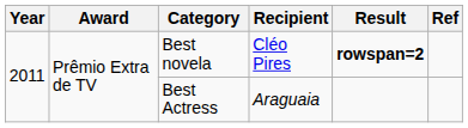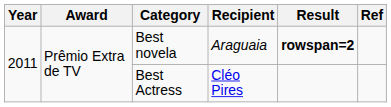Best novela | Recipient: Cléo Pires -> Araguaia
Best Actress | Recipient: Araguaia -> Cléo Pires
